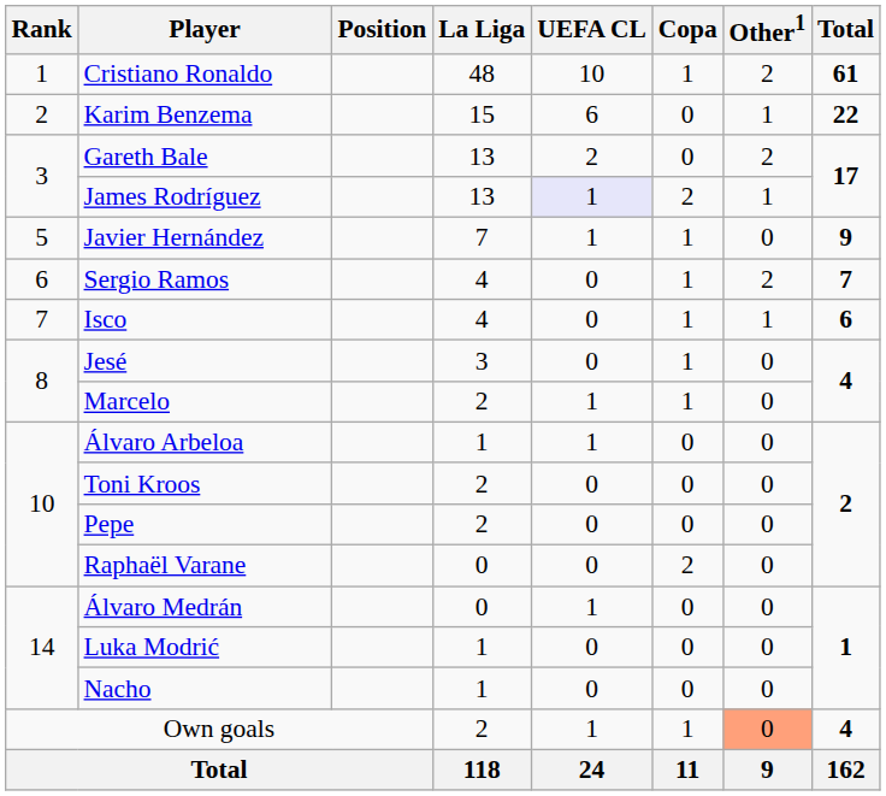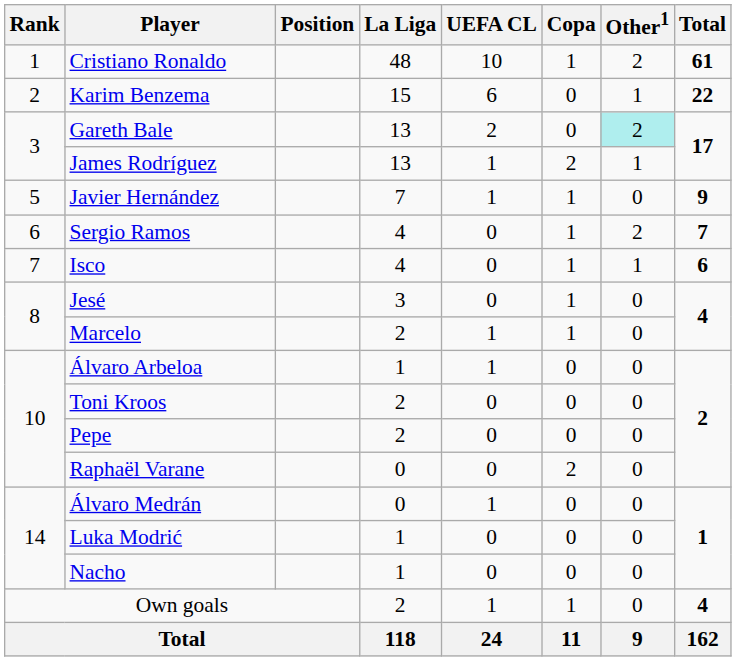Gareth Bale | Other1: no background -> paleturquoise background
James Rodríguez | UEFA CL: lavender background -> no background
Own goals | Other1: lightsalmon background -> no background
